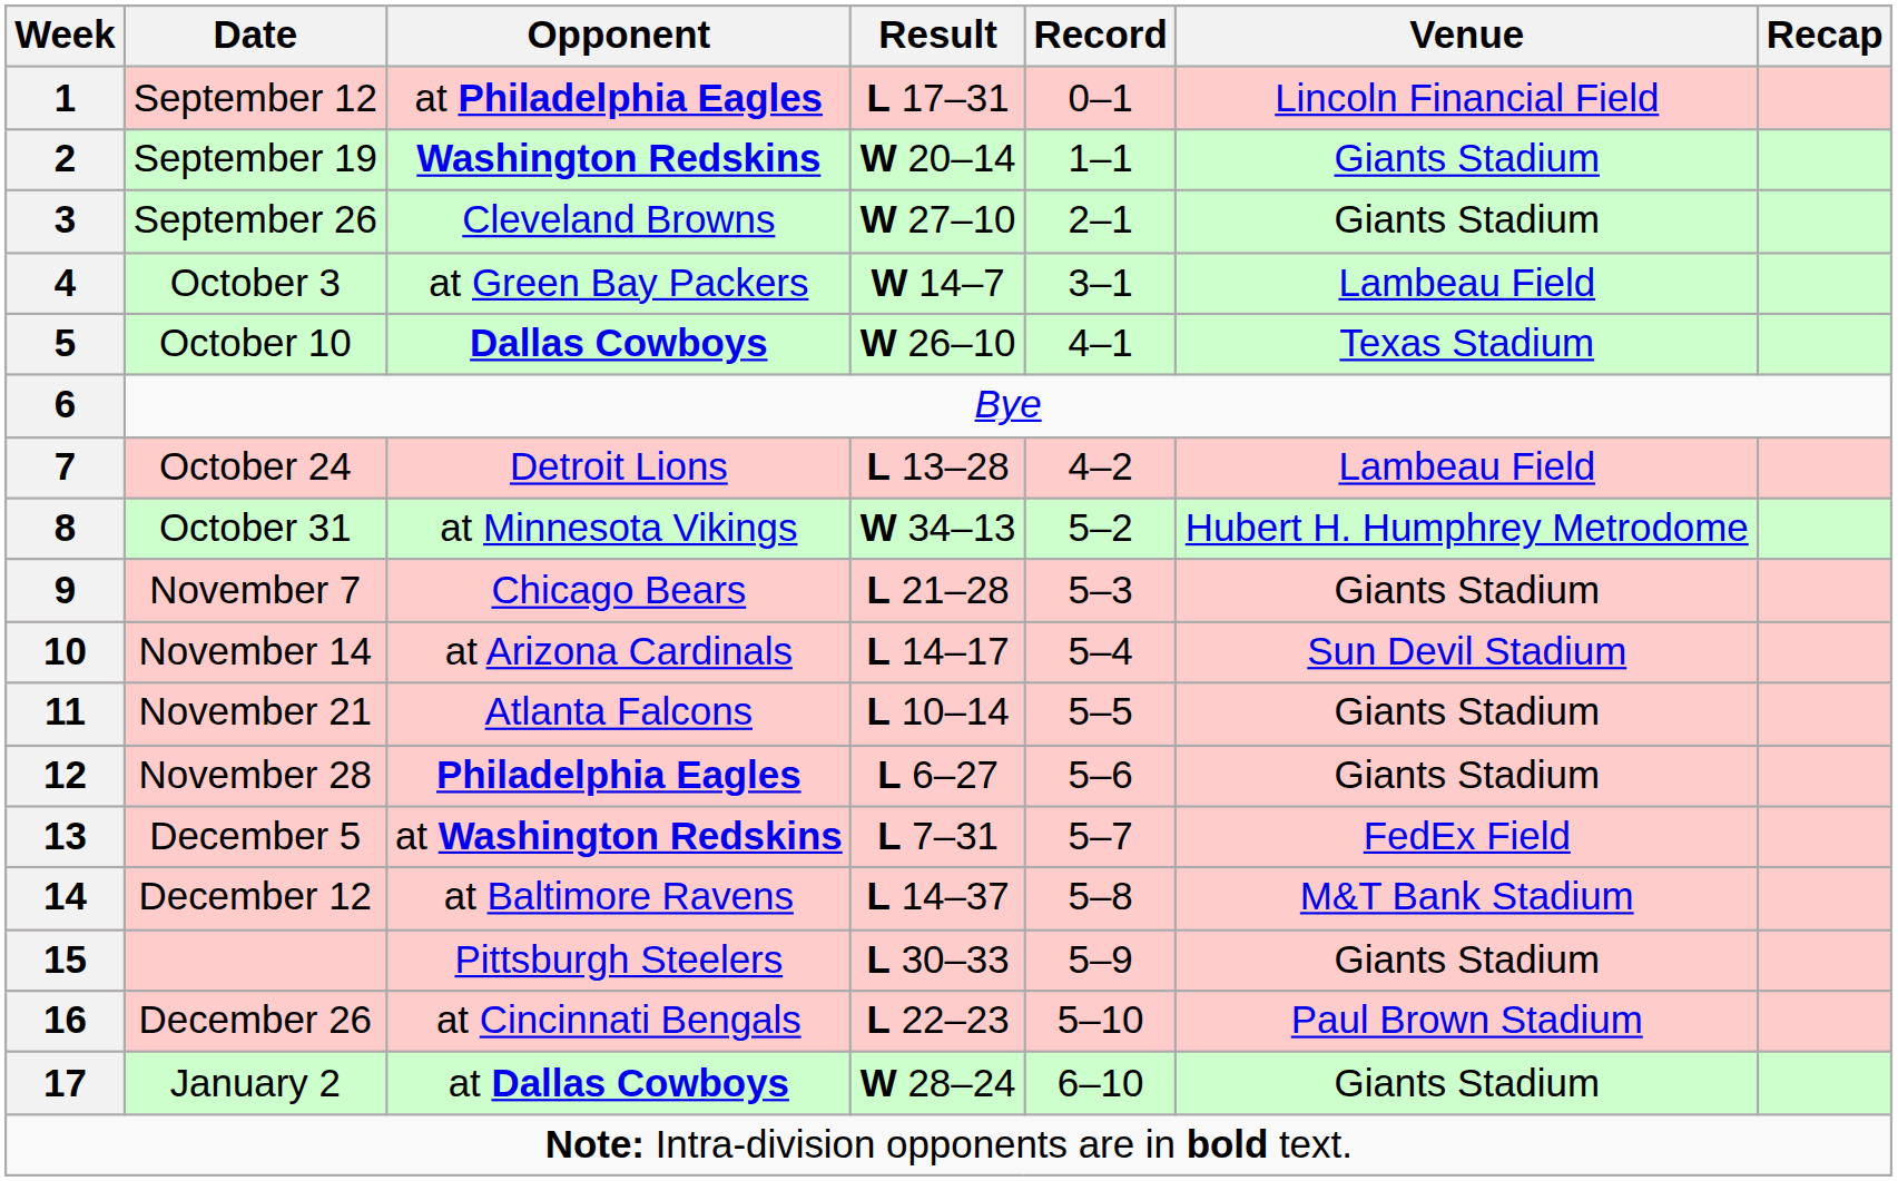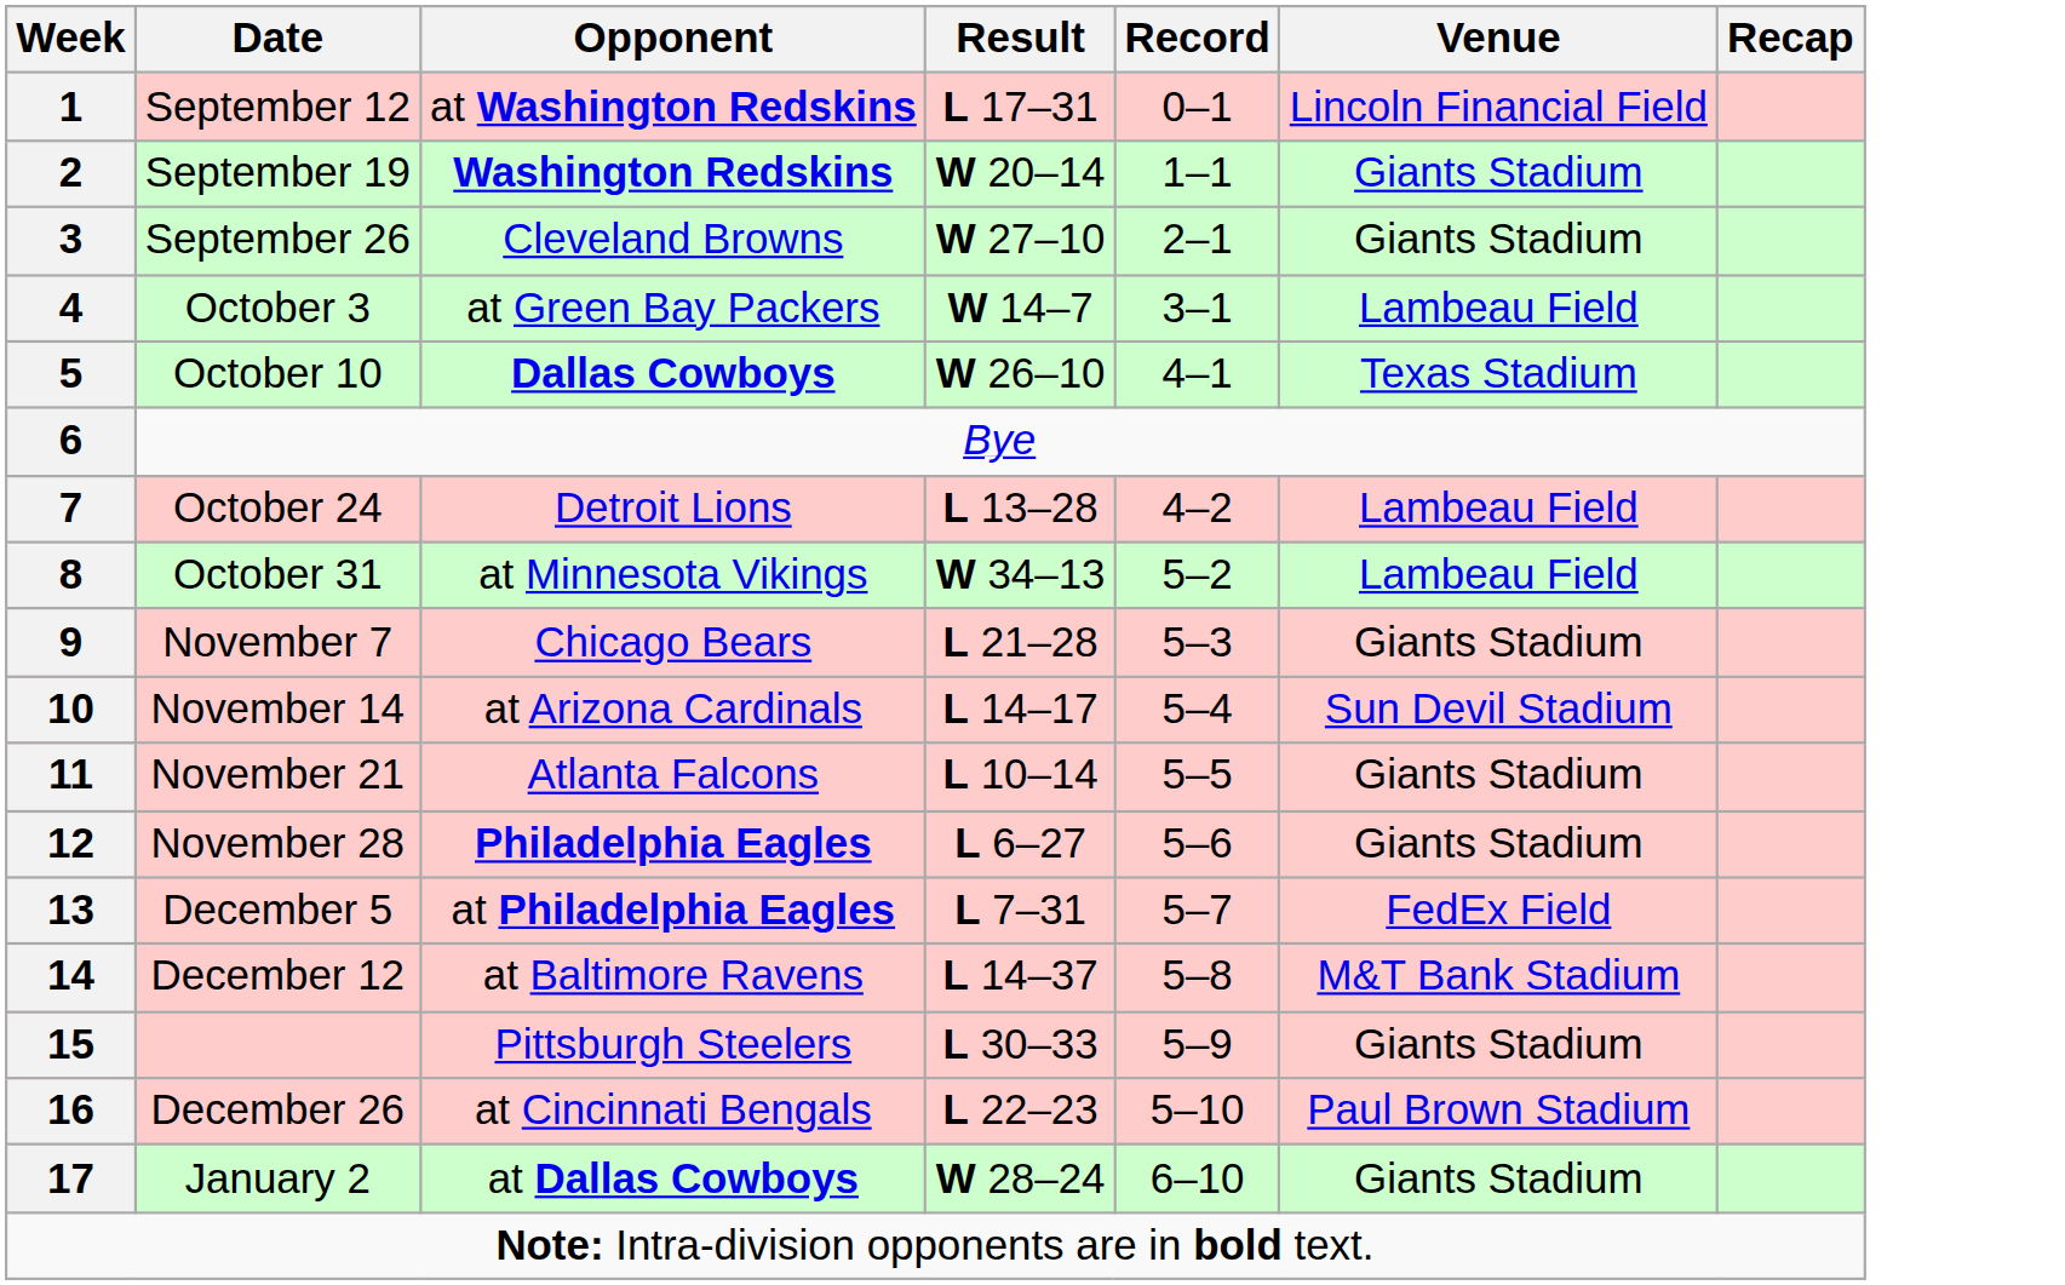1 | Opponent: at Philadelphia Eagles -> at Washington Redskins
8 | Venue: Hubert H. Humphrey Metrodome -> Lambeau Field
13 | Opponent: at Washington Redskins -> at Philadelphia Eagles
